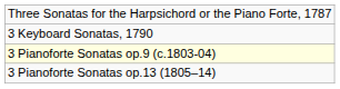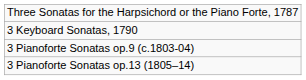row 3 | column 1: lightyellow background -> no background
